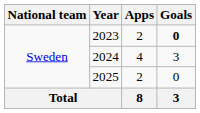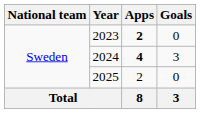2023 | Apps: normal -> bold
2023 | Goals: bold -> normal
2024 | Apps: normal -> bold
